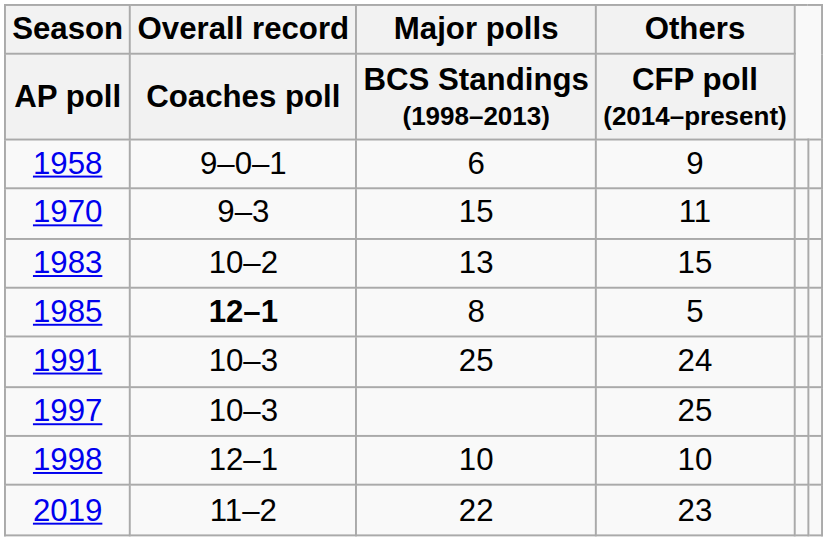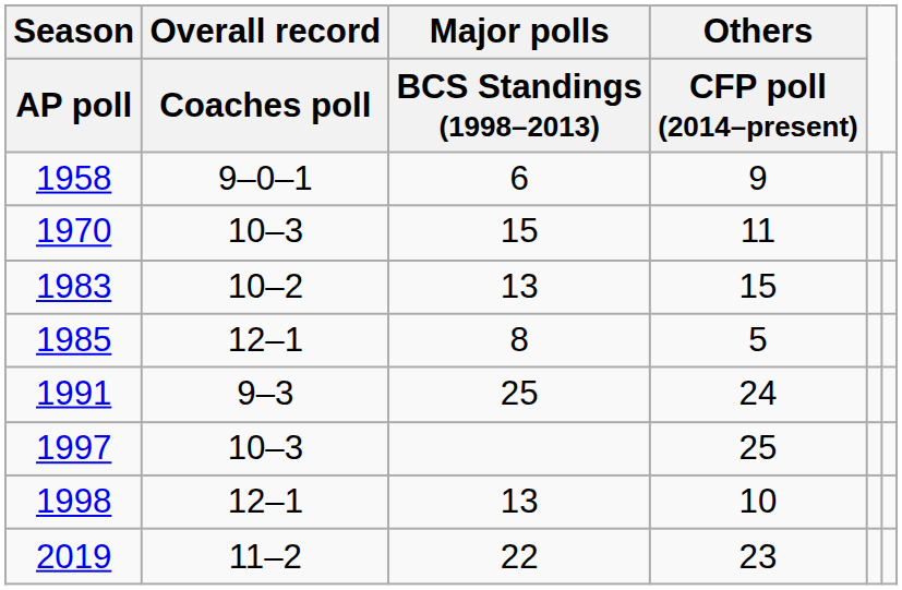1970 | Overall record / Coaches poll: 9–3 -> 10–3
1985 | Overall record / Coaches poll: bold -> normal
1991 | Overall record / Coaches poll: 10–3 -> 9–3
1998 | Major polls / BCS Standings (1998–2013): 10 -> 13
